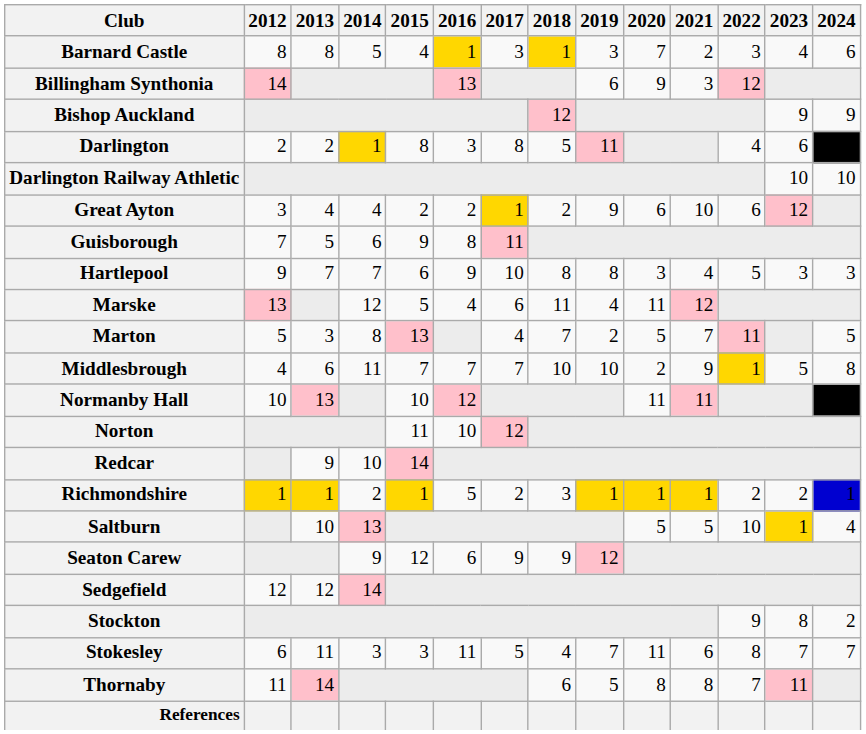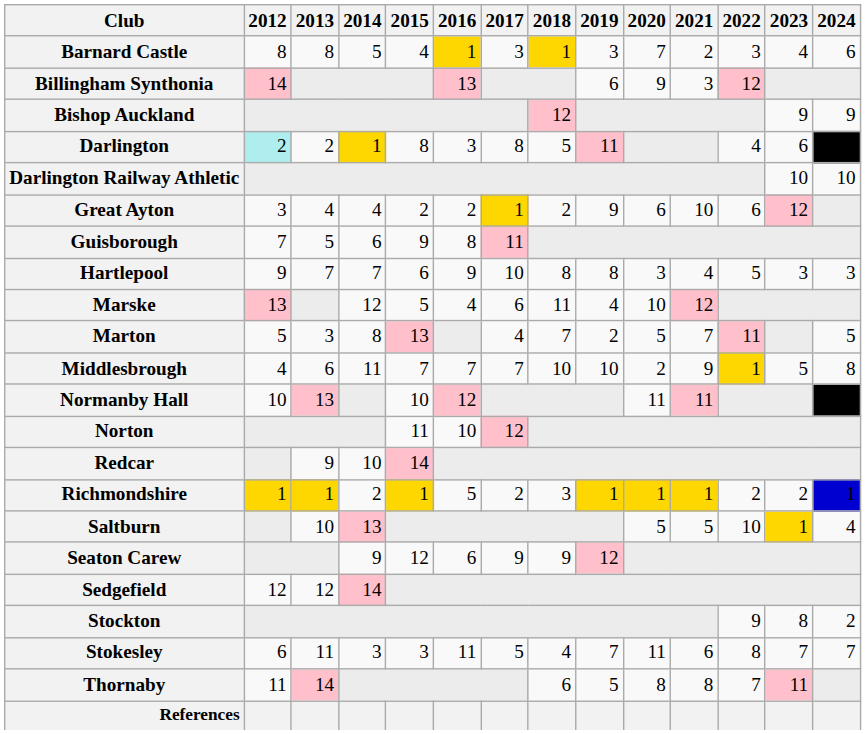Darlington | 2012: no background -> paleturquoise background
Marske | 2020: 11 -> 10
